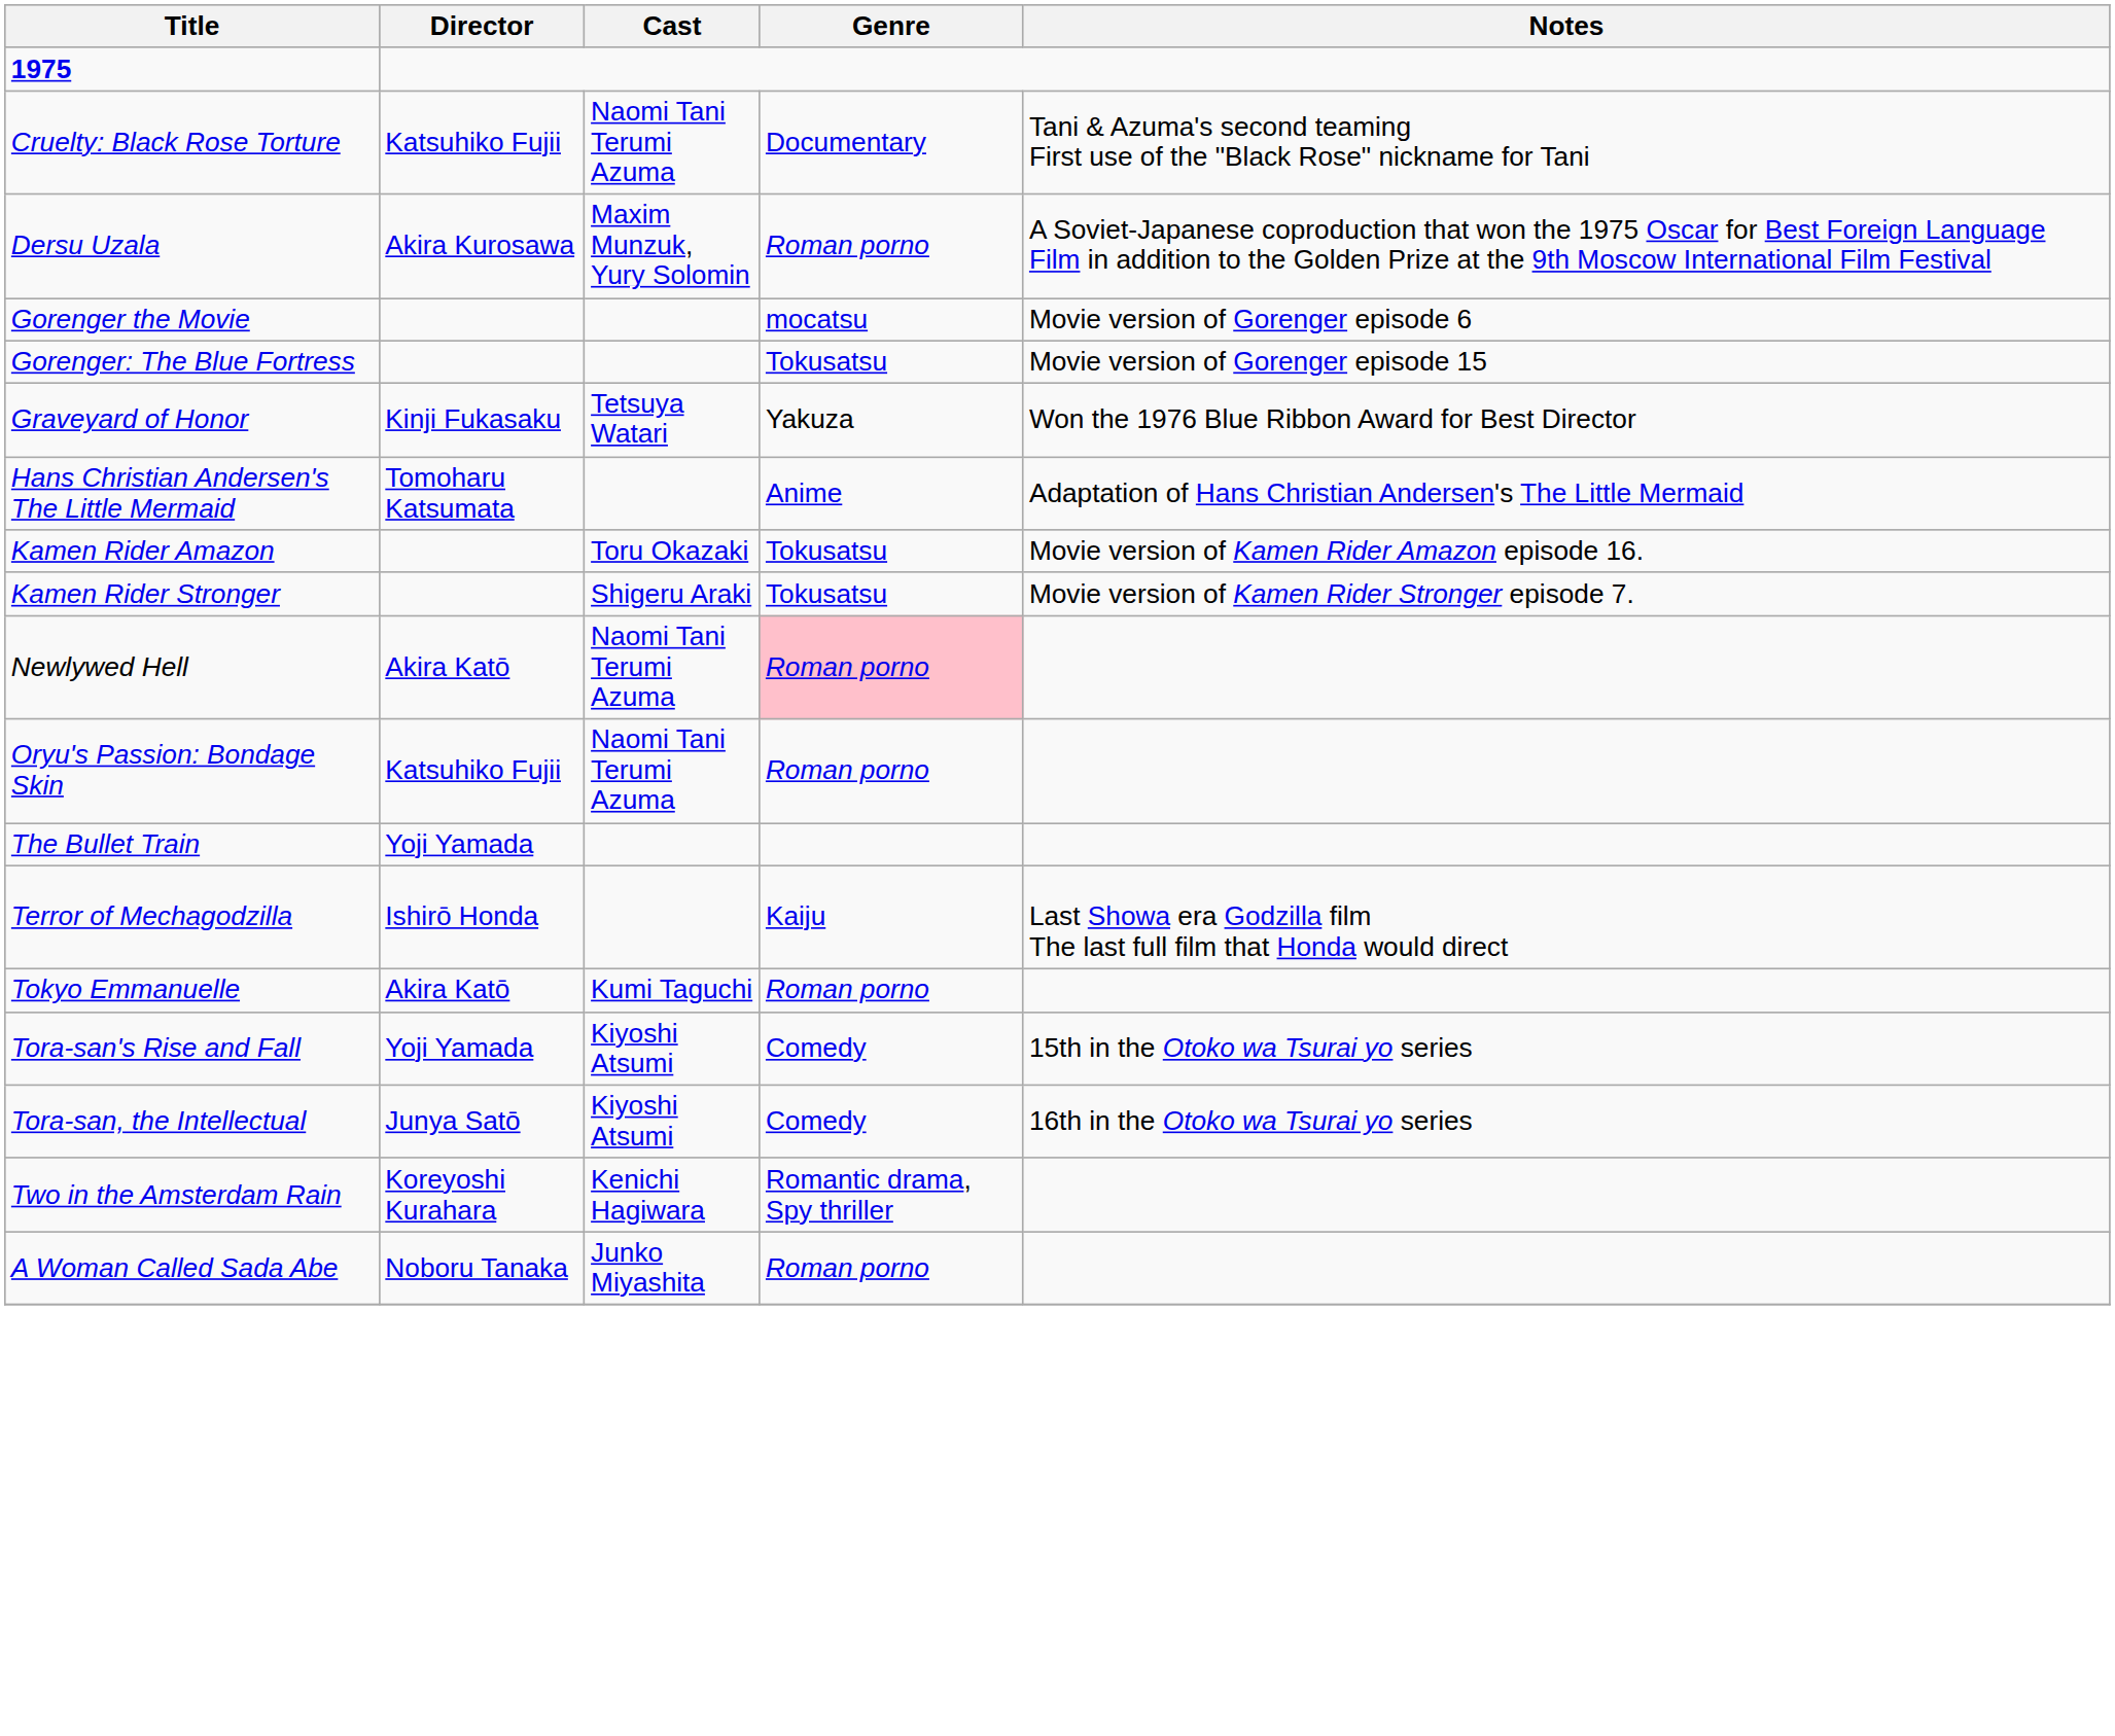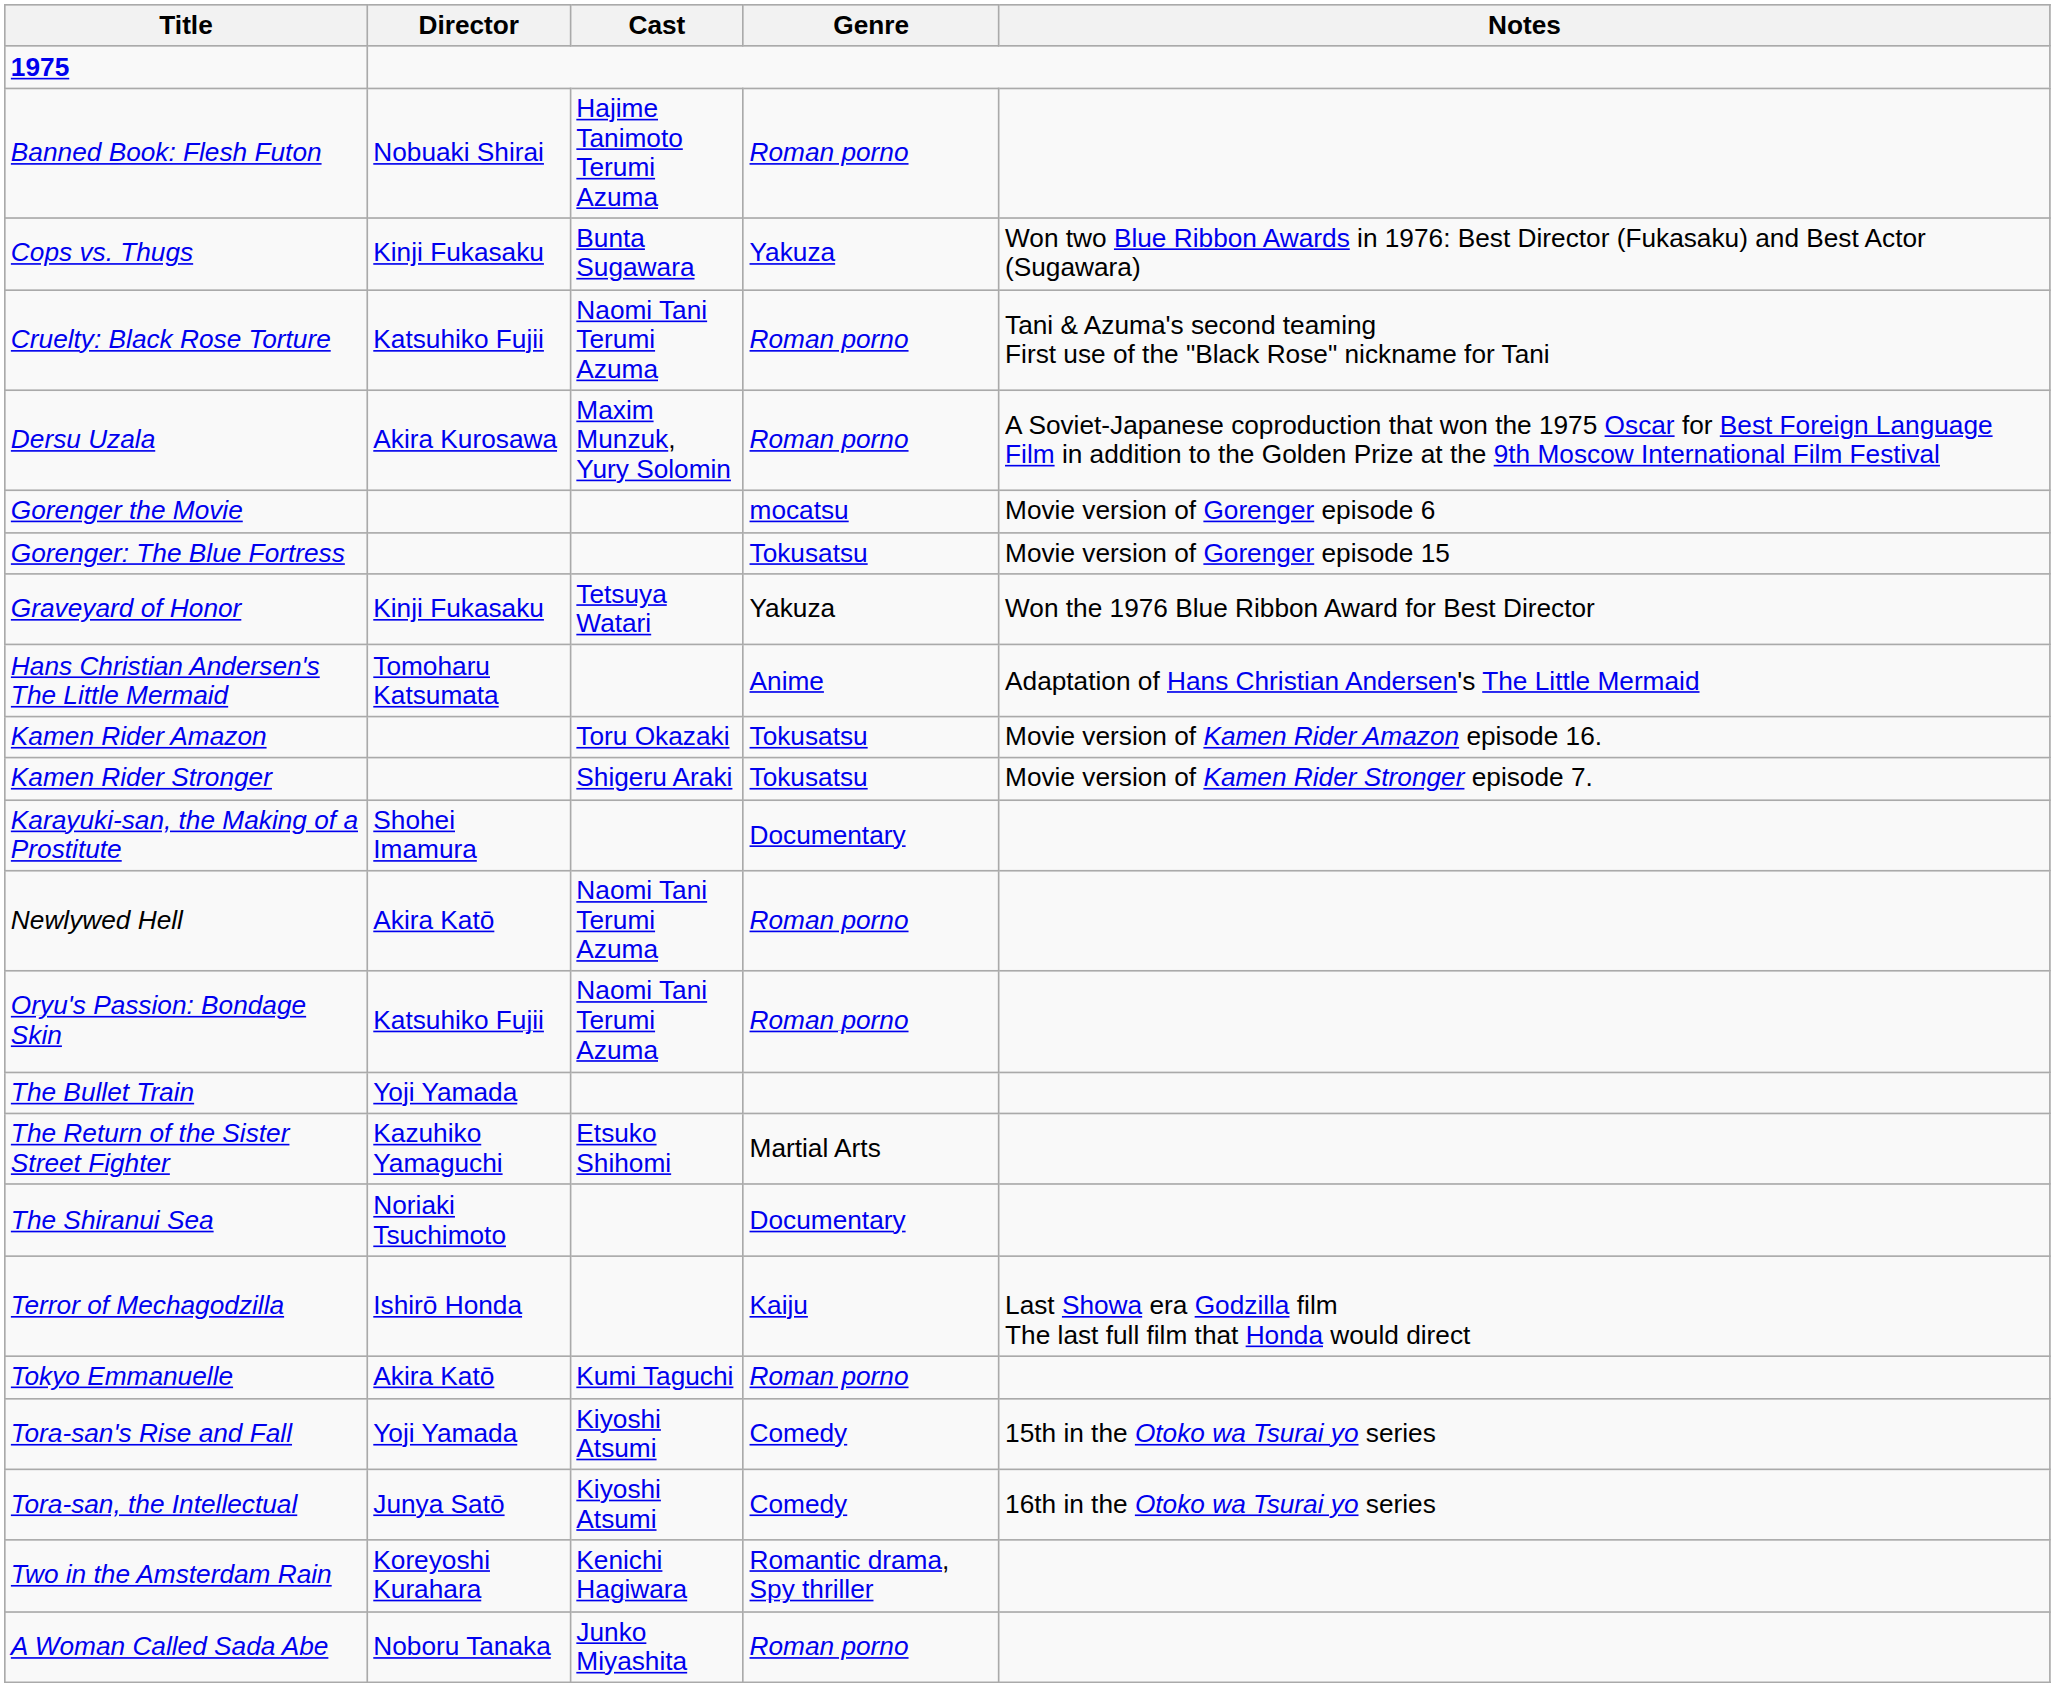+ row: Banned Book: Flesh Futon | Nobuaki Shirai | Hajime Tanimoto Terumi Azuma | Roman porno
+ row: Cops vs. Thugs | Kinji Fukasaku | Bunta Sugawara | Yakuza | Won two Blue Ribbon Awards in 1976: Best Director (Fukasaku) and Best Actor (Sugawara)
Cruelty: Black Rose Torture | Genre: Documentary -> Roman porno
+ row: Karayuki-san, the Making of a Prostitute | Shohei Imamura | Documentary
Newlywed Hell | Genre: pink background -> no background
+ row: The Return of the Sister Street Fighter | Kazuhiko Yamaguchi | Etsuko Shihomi | Martial Arts
+ row: The Shiranui Sea | Noriaki Tsuchimoto | Documentary
